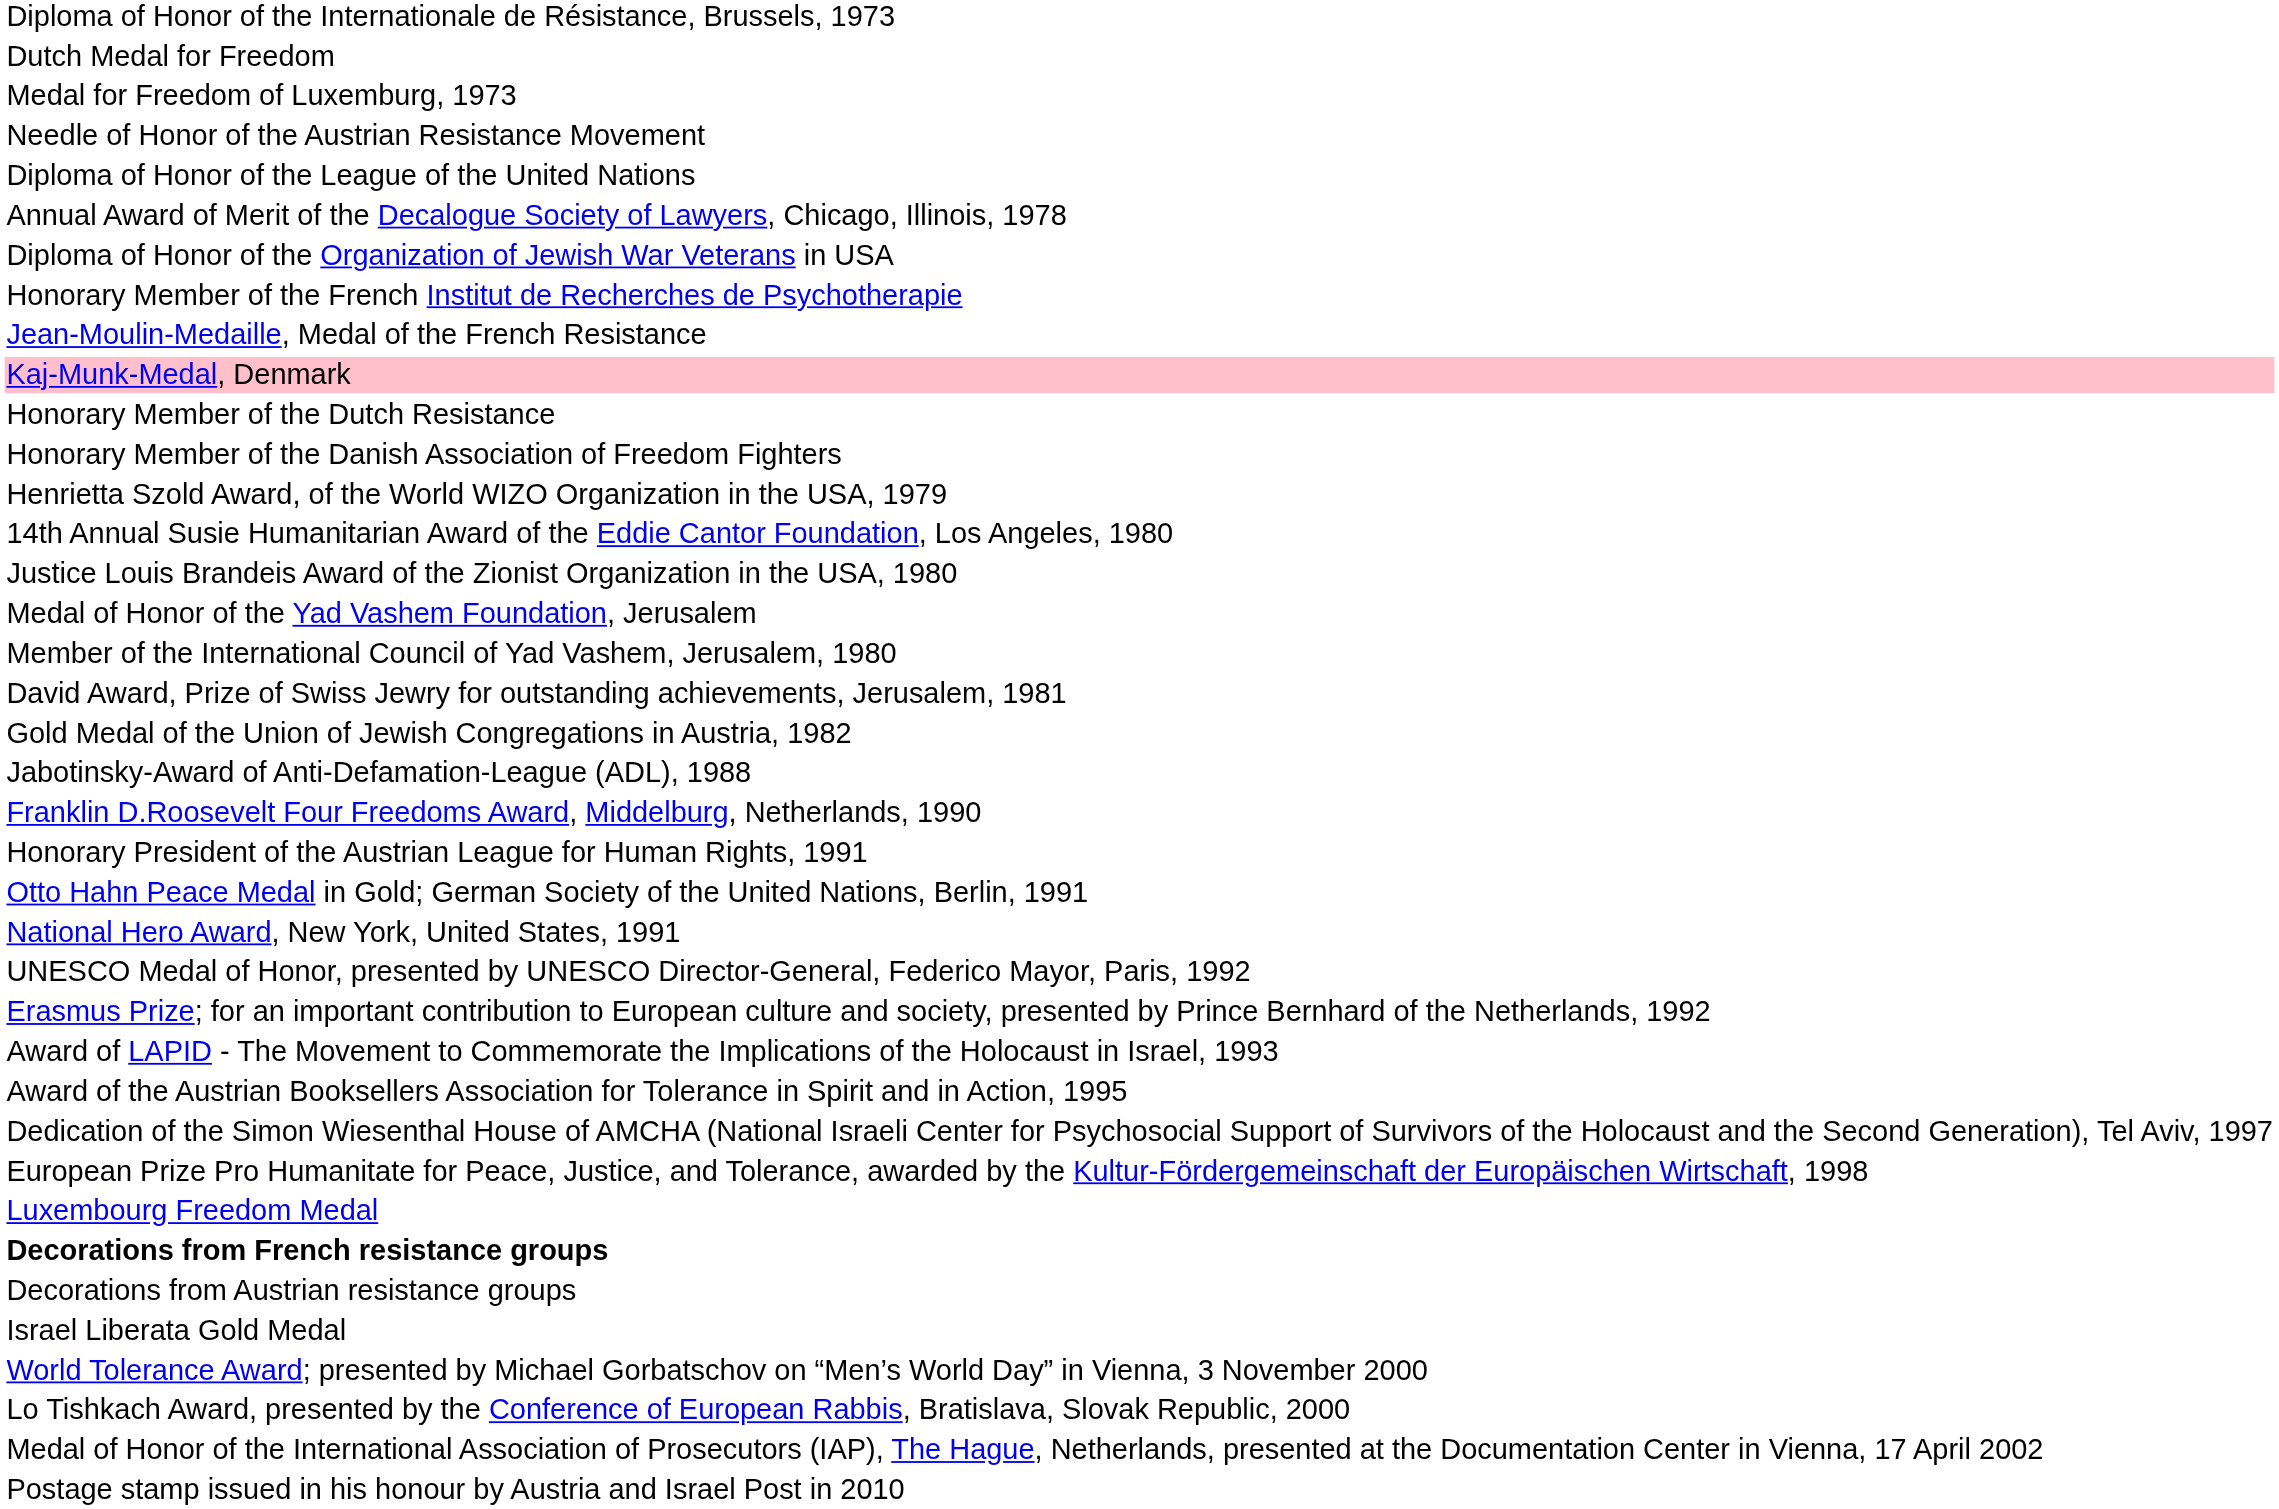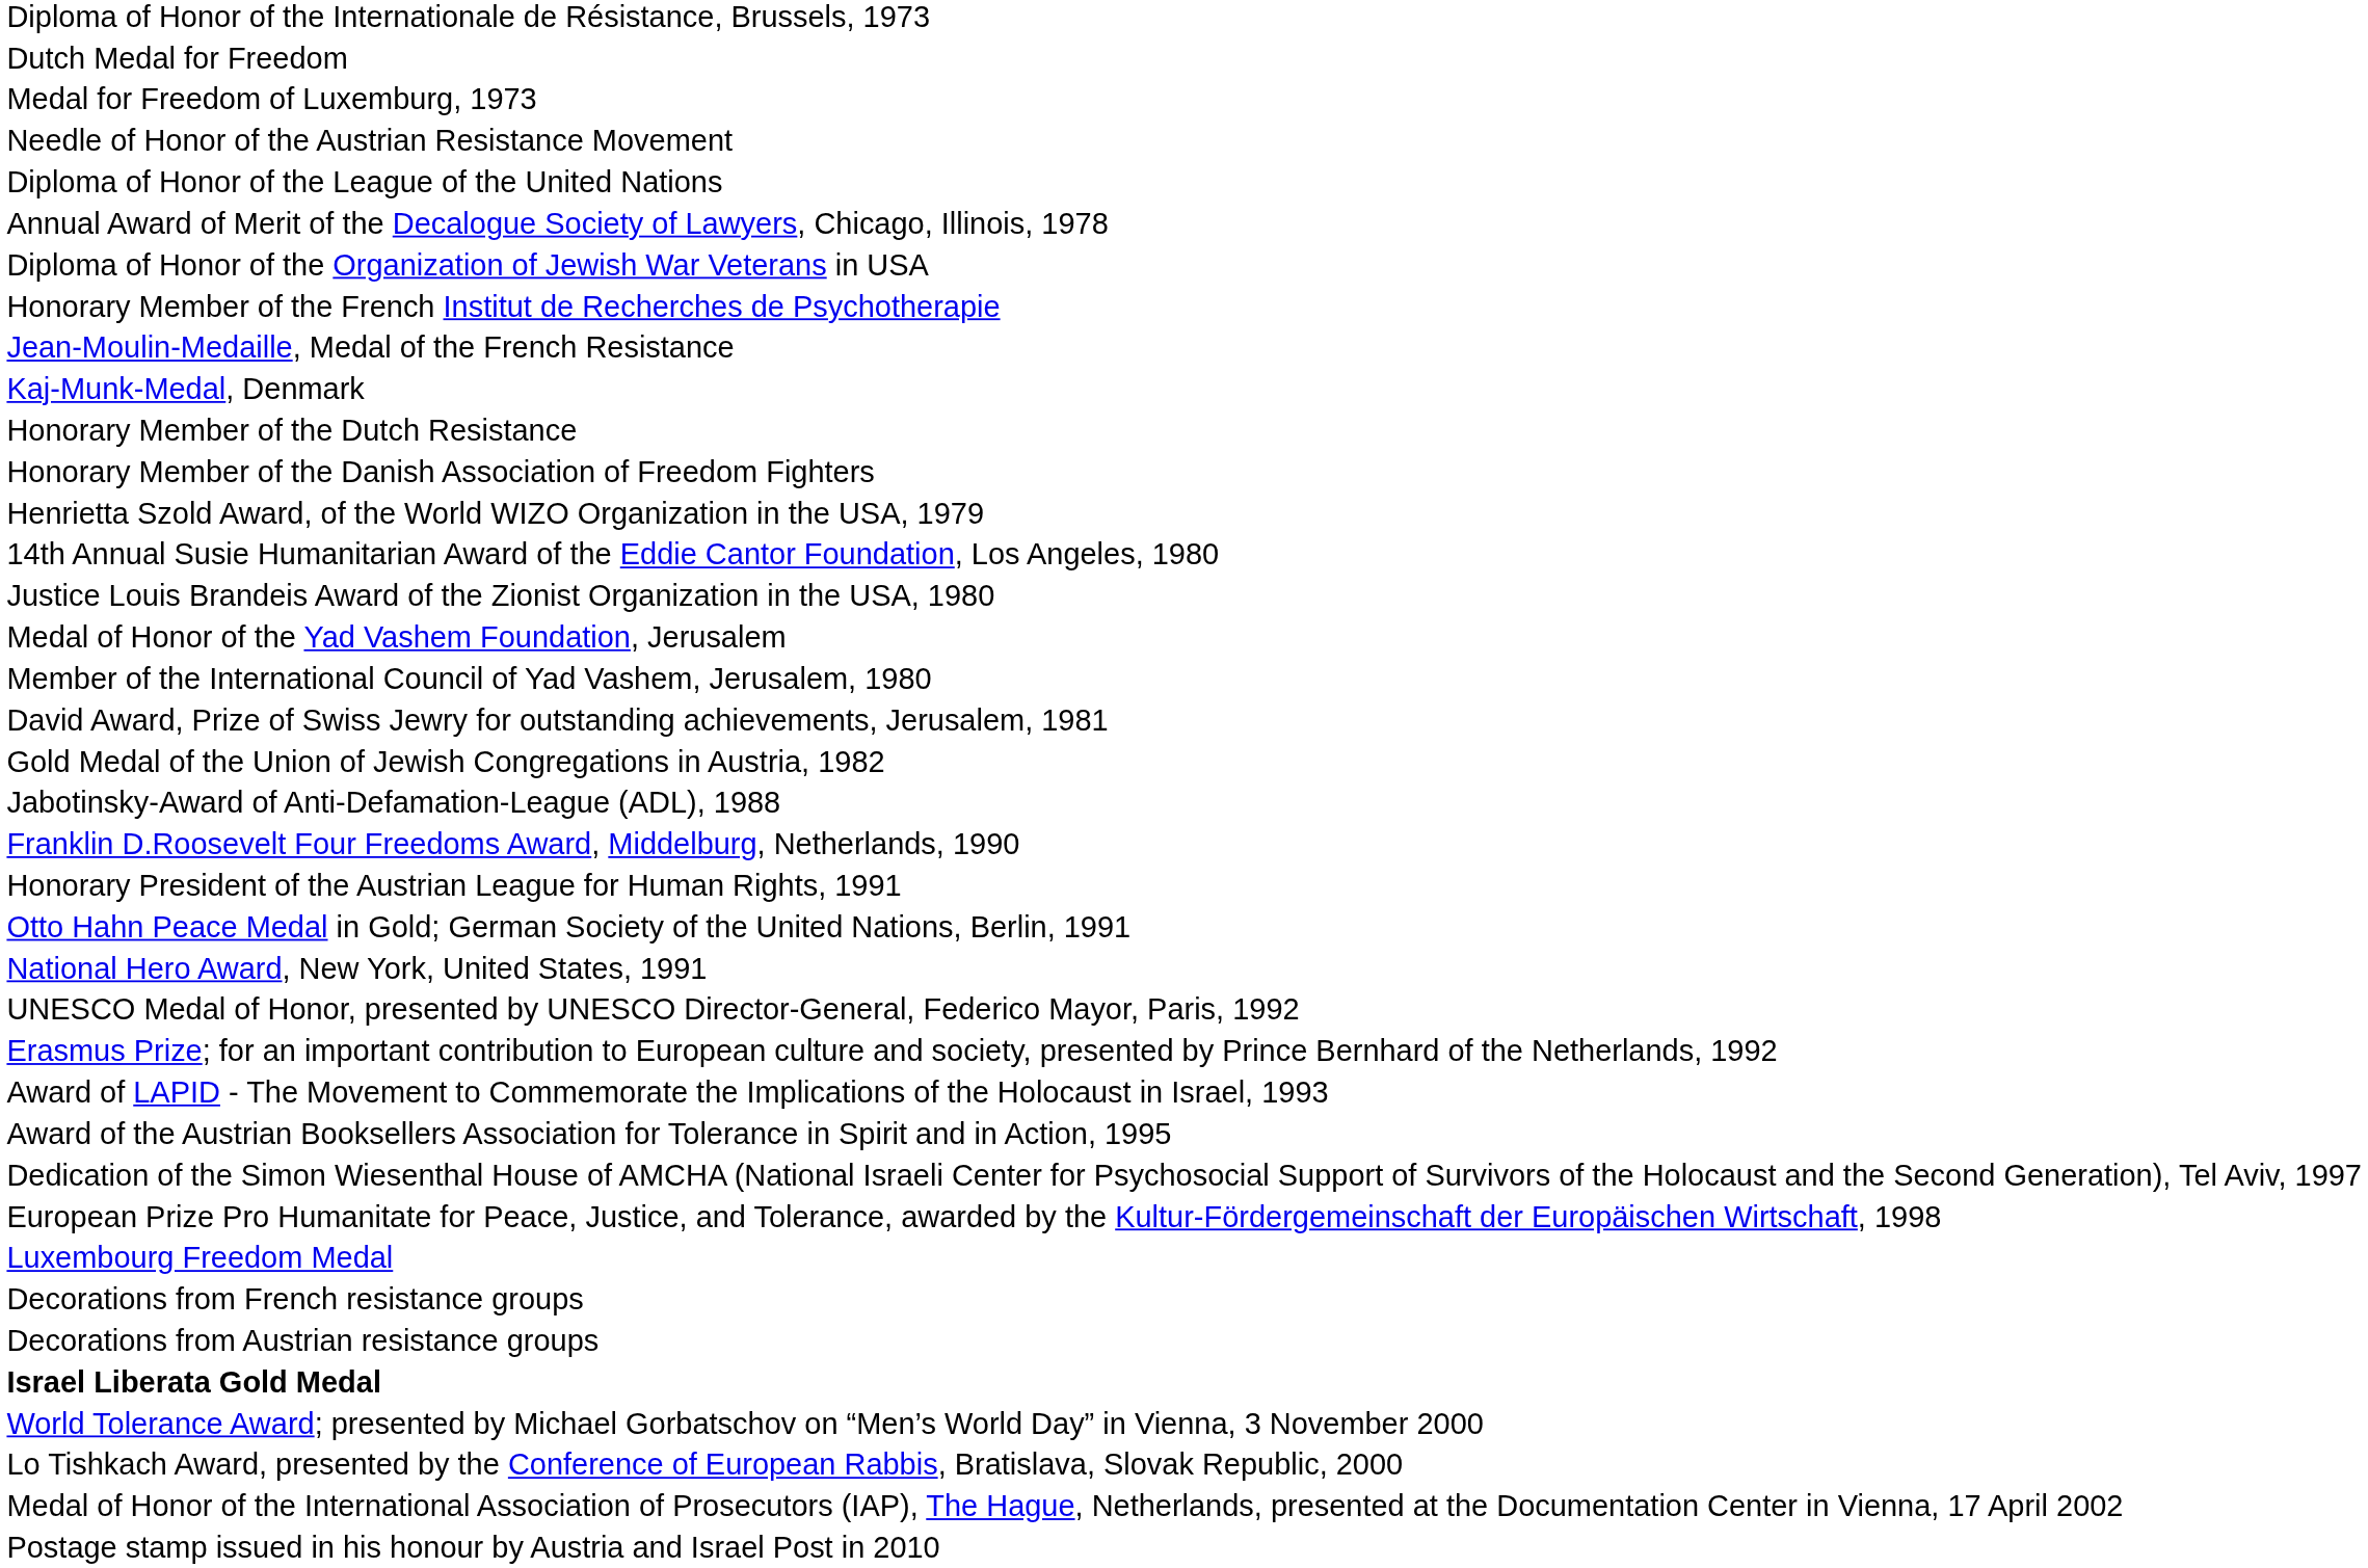row 10 | column 1: pink background -> no background
row 32 | column 1: bold -> normal
row 34 | column 1: normal -> bold
